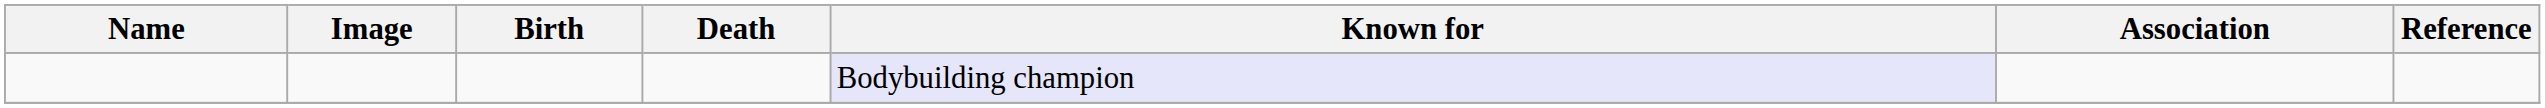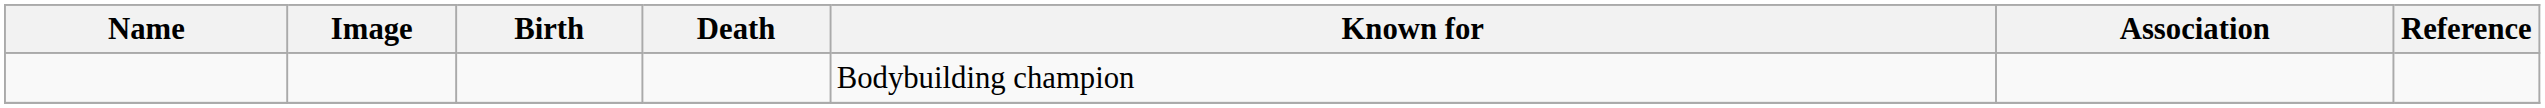row 2 | Known for: lavender background -> no background
